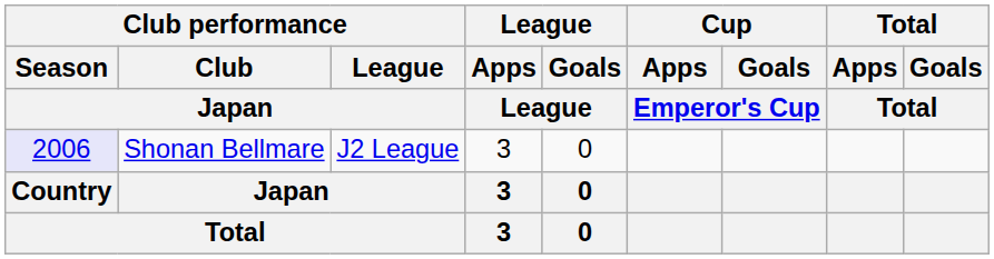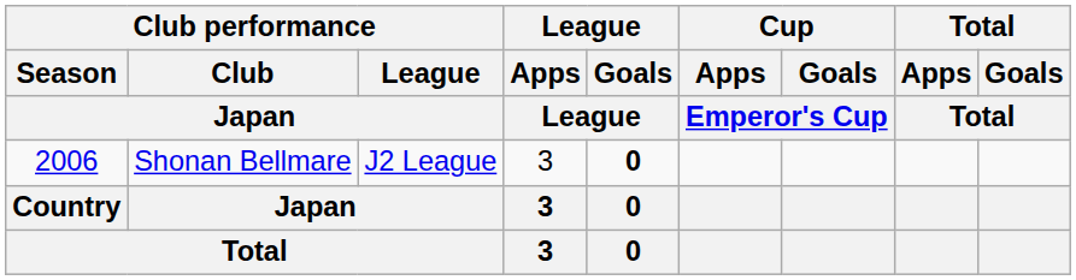Shonan Bellmare | Club performance / Season / Japan: lavender background -> no background
Shonan Bellmare | League / Goals / League: normal -> bold
